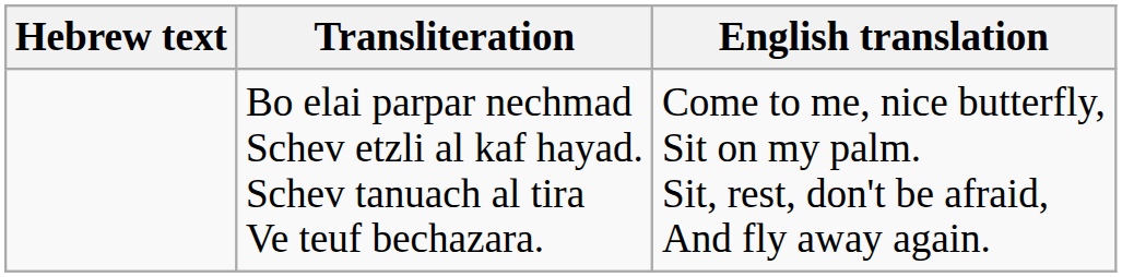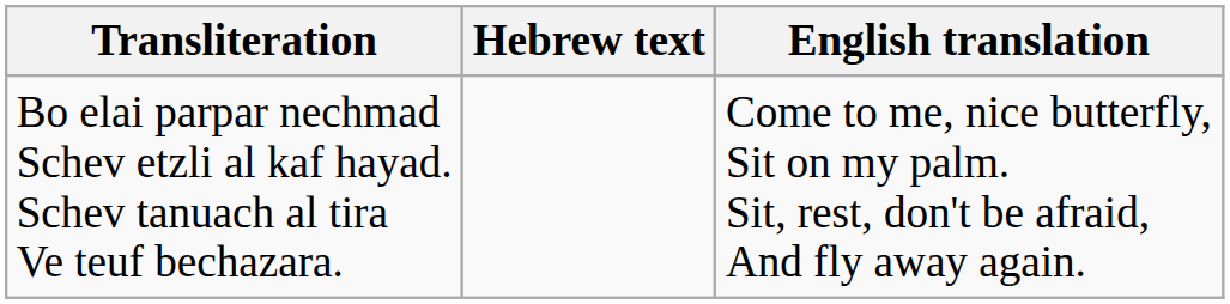columns swapped: Hebrew text <-> Transliteration
